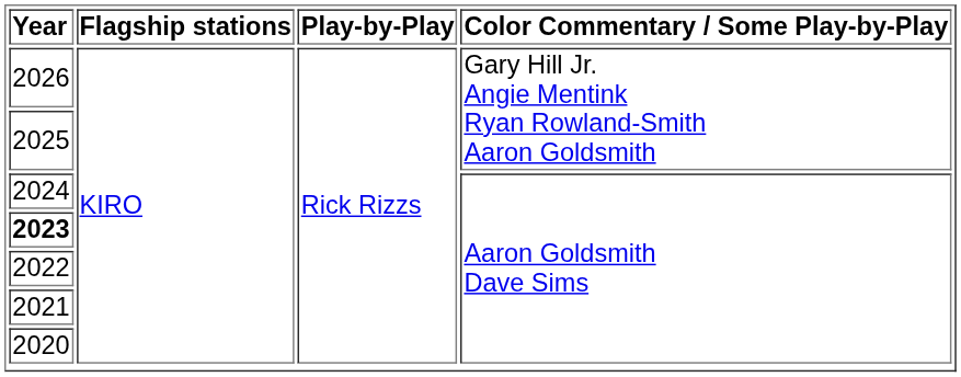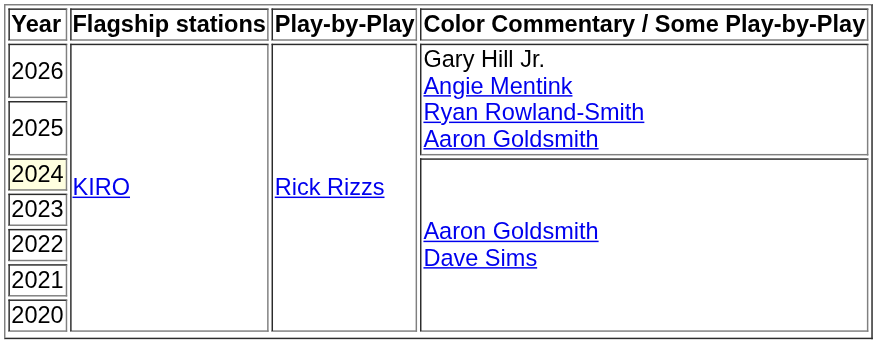2024 | Year: no background -> lightyellow background
2023 | Year: bold -> normal
